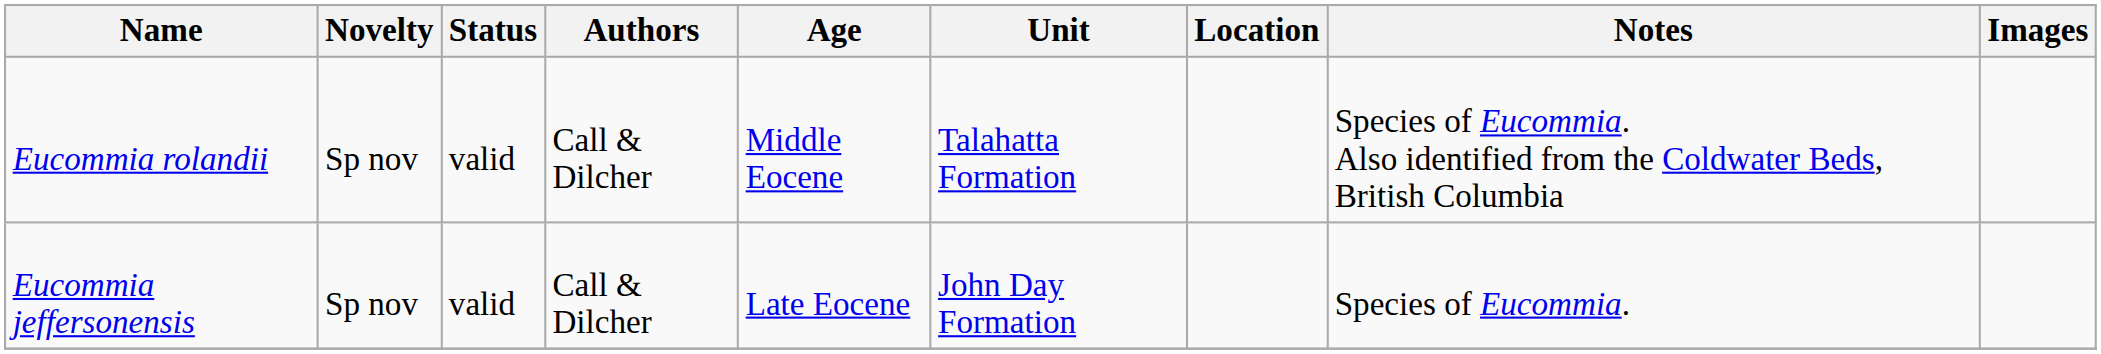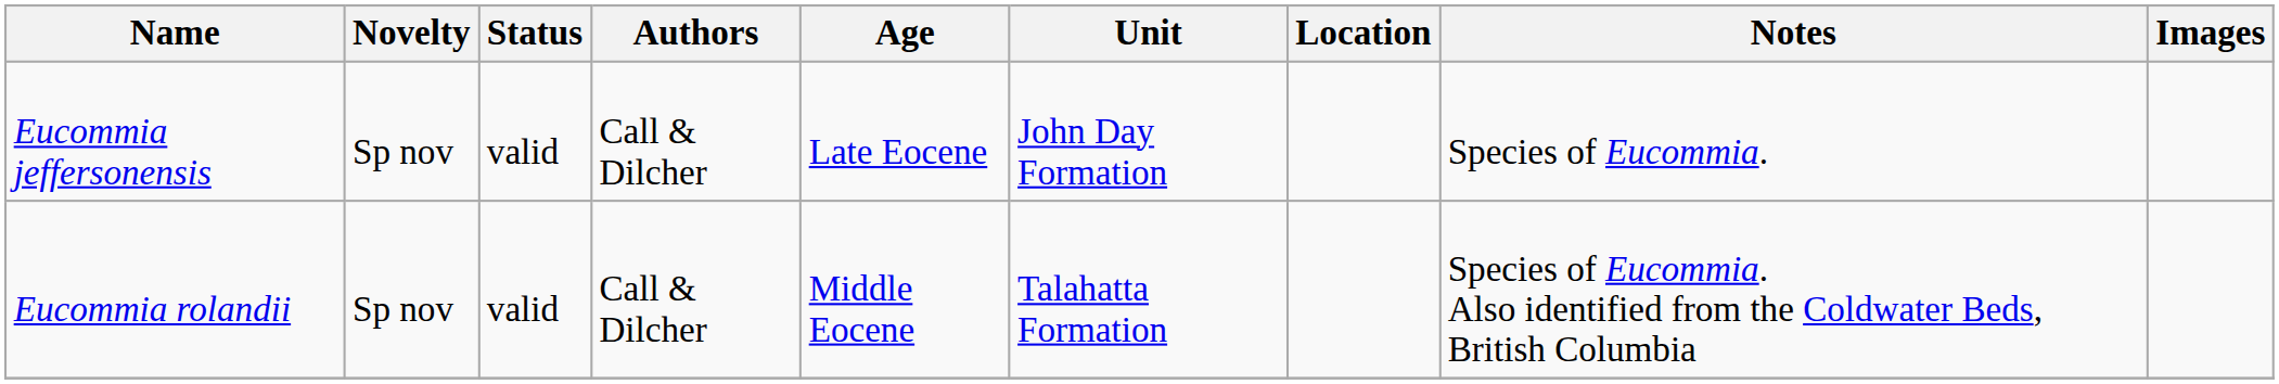rows swapped: Eucommia jeffersonensis <-> Eucommia rolandii
